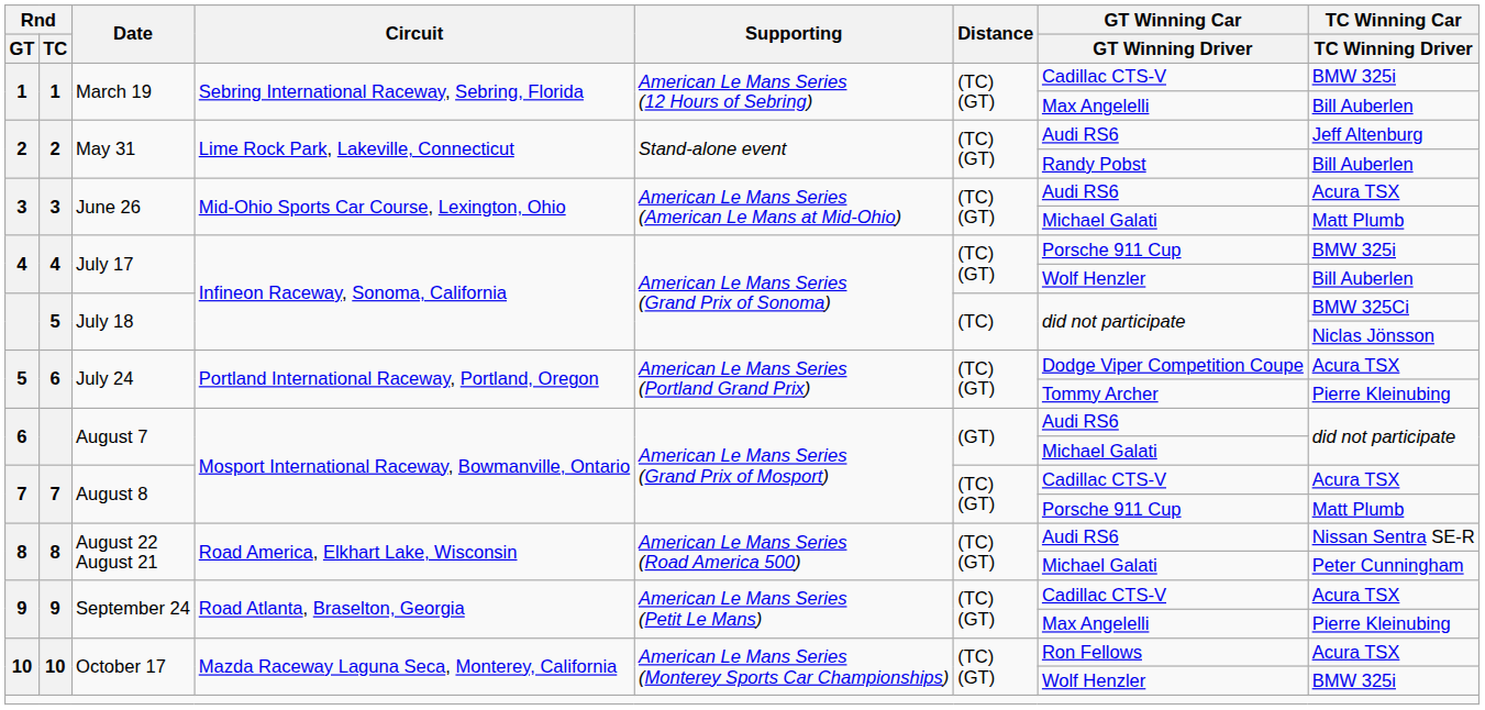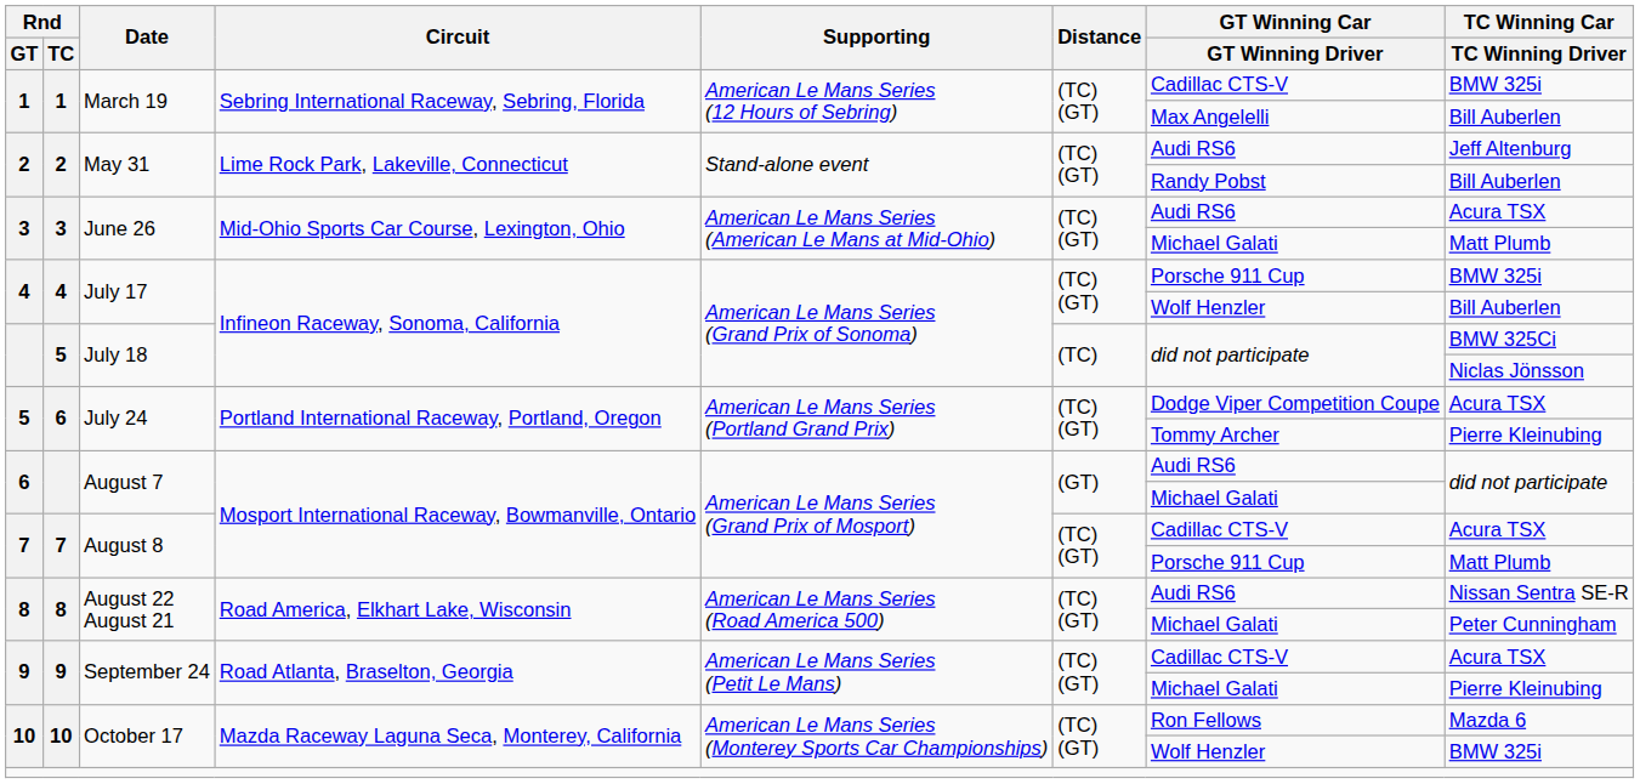row 22 | GT Winning Car / GT Winning Driver: Max Angelelli -> Michael Galati
row 23 | TC Winning Car / TC Winning Driver: Acura TSX -> Mazda 6
